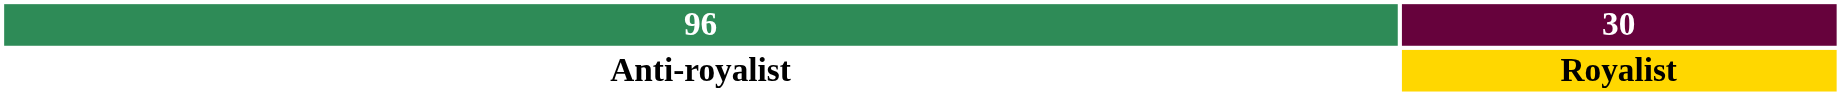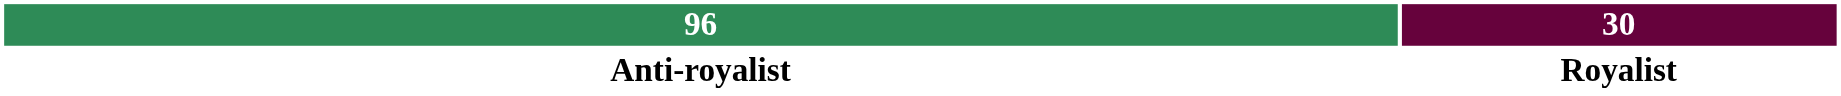Anti-royalist | 30: gold background -> no background
